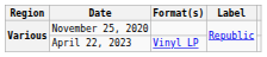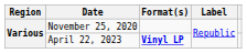April 22, 2023 | Format(s): normal -> bold
